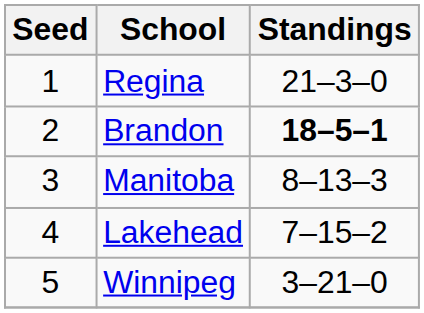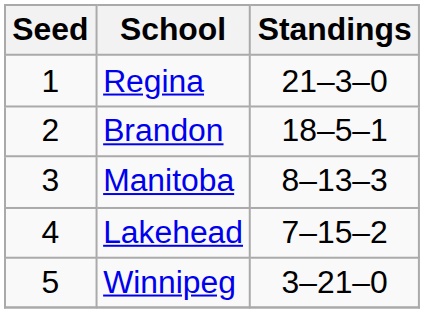Brandon | Standings: bold -> normal
